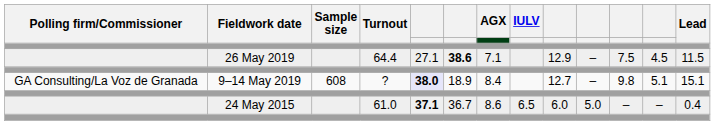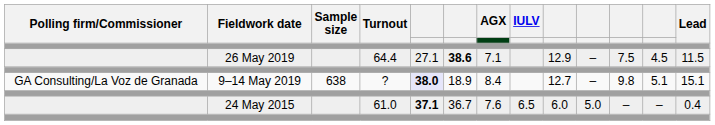9–14 May 2019 | Sample size: 608 -> 638
24 May 2015 | AGX: 8.6 -> 7.6
